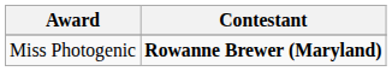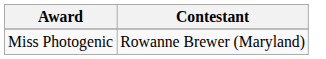Miss Photogenic | Contestant: bold -> normal
